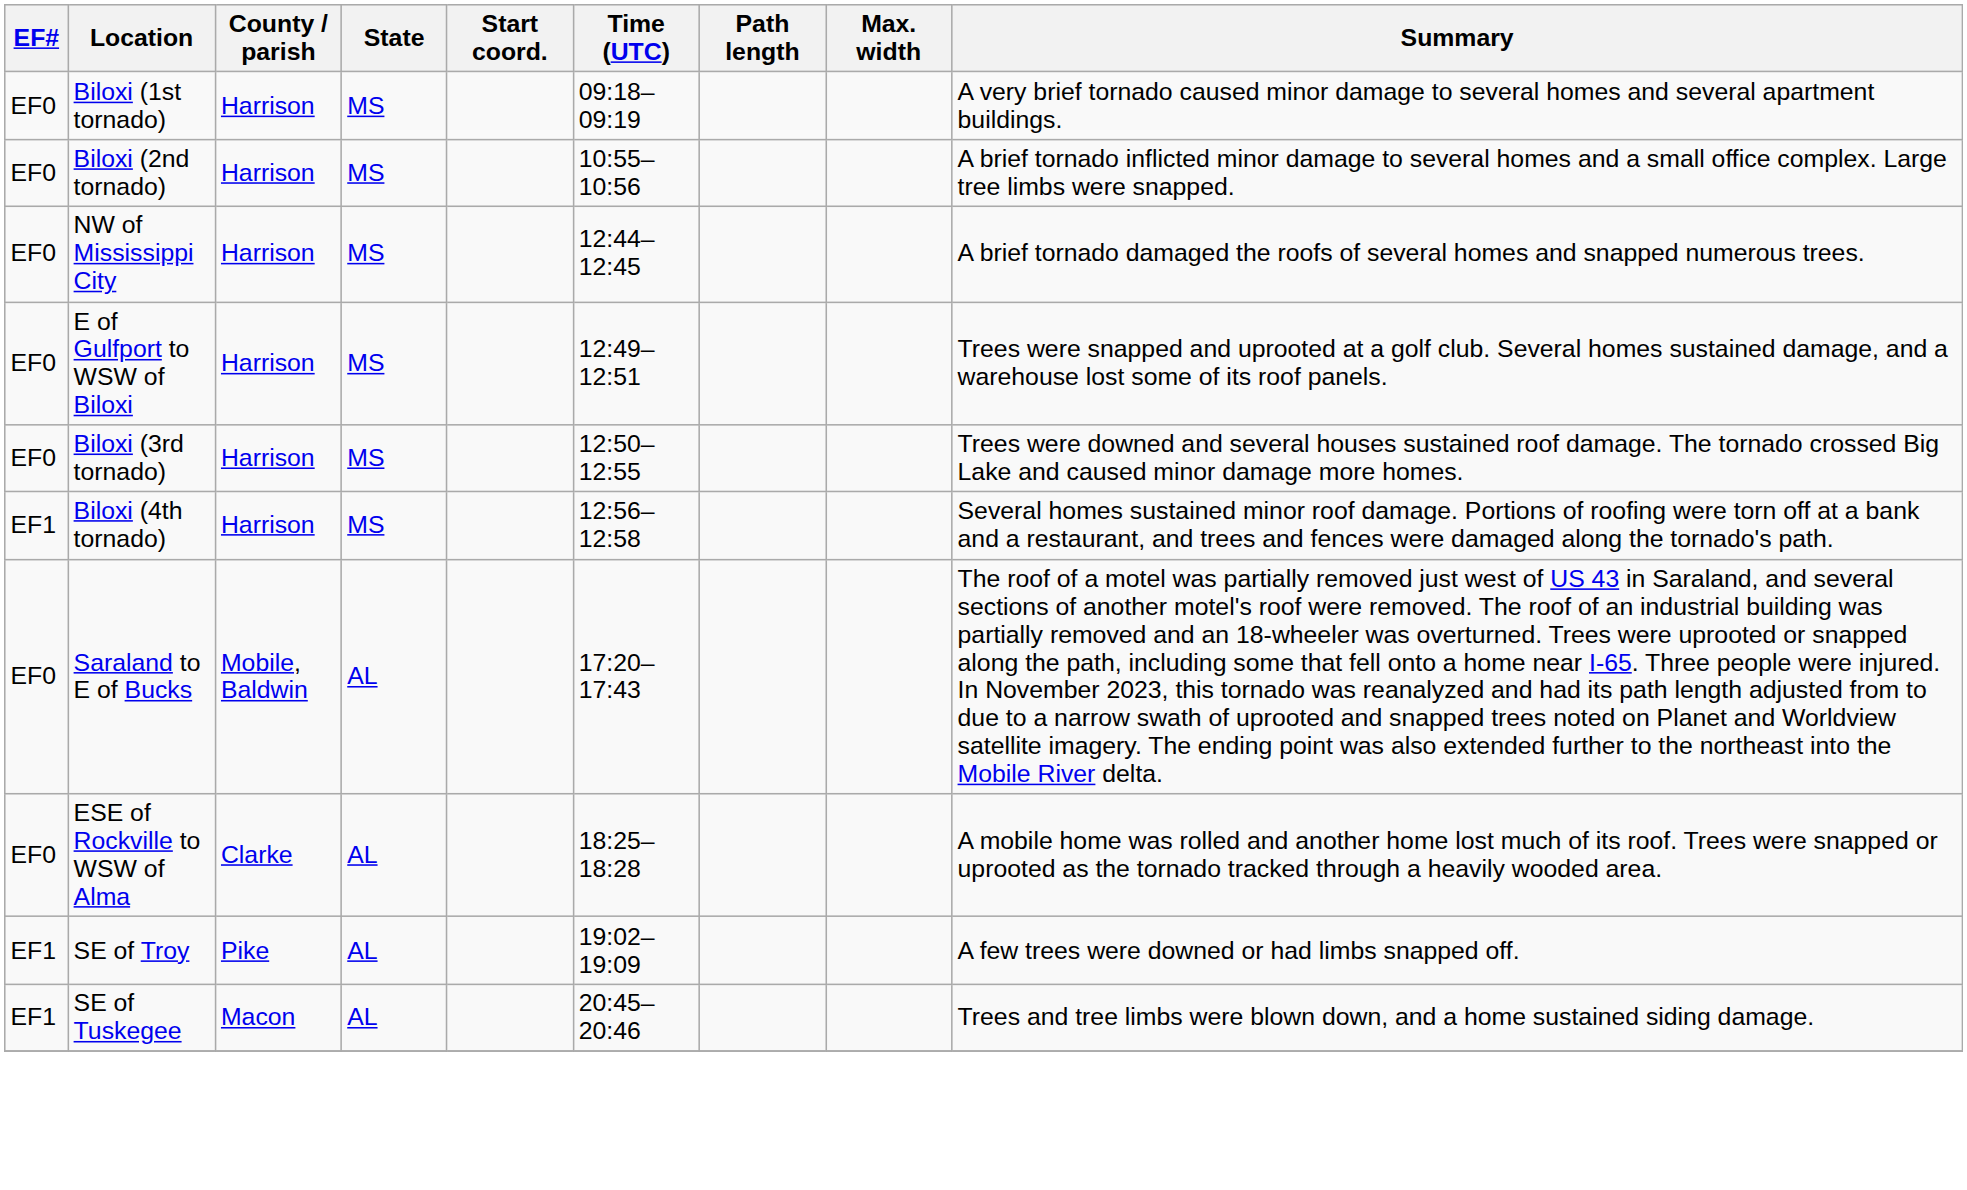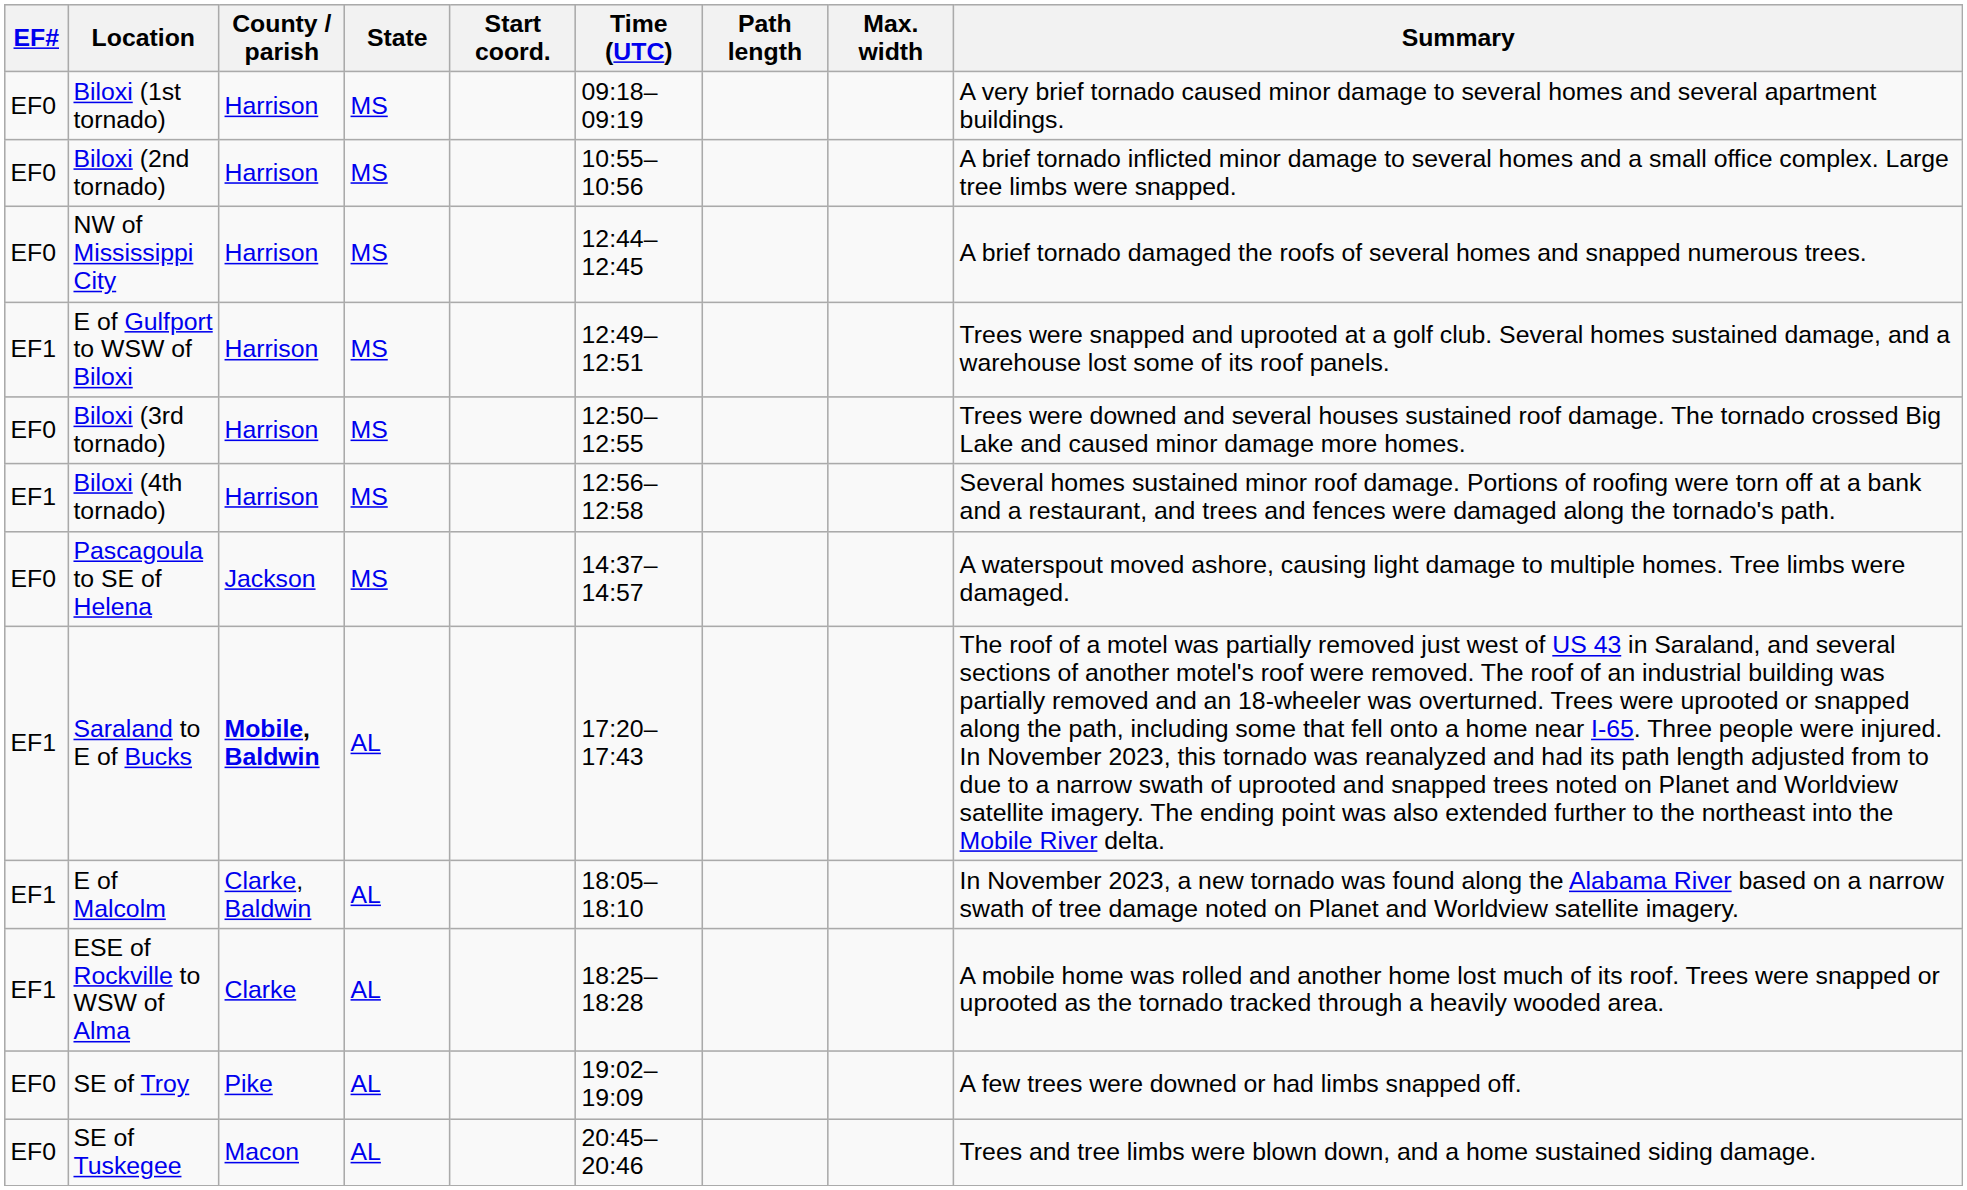E of Gulfport to WSW of Biloxi | EF#: EF0 -> EF1
+ row: EF0 | Pascagoula to SE of Helena | Jackson | MS | 14:37–14:57 | A waterspout moved ashore, causing light damage to multiple homes. Tree limbs were damaged.
Saraland to E of Bucks | EF#: EF0 -> EF1
Saraland to E of Bucks | County / parish: normal -> bold
+ row: EF1 | E of Malcolm | Clarke, Baldwin | AL | 18:05–18:10 | In November 2023, a new tornado was found along the Alabama River based on a narrow swath of tree damage noted on Planet and Worldview satellite imagery.
ESE of Rockville to WSW of Alma | EF#: EF0 -> EF1
SE of Troy | EF#: EF1 -> EF0
SE of Tuskegee | EF#: EF1 -> EF0
